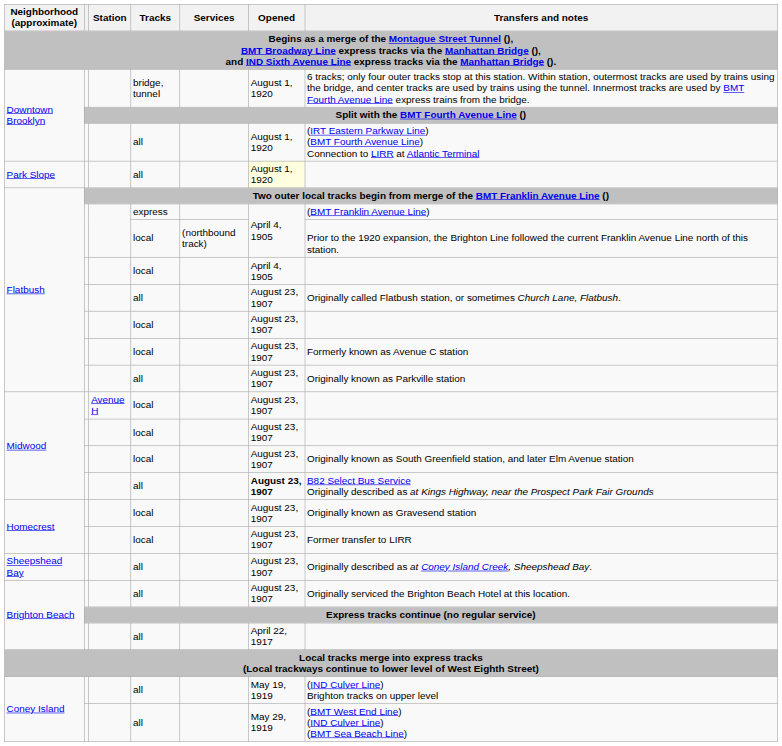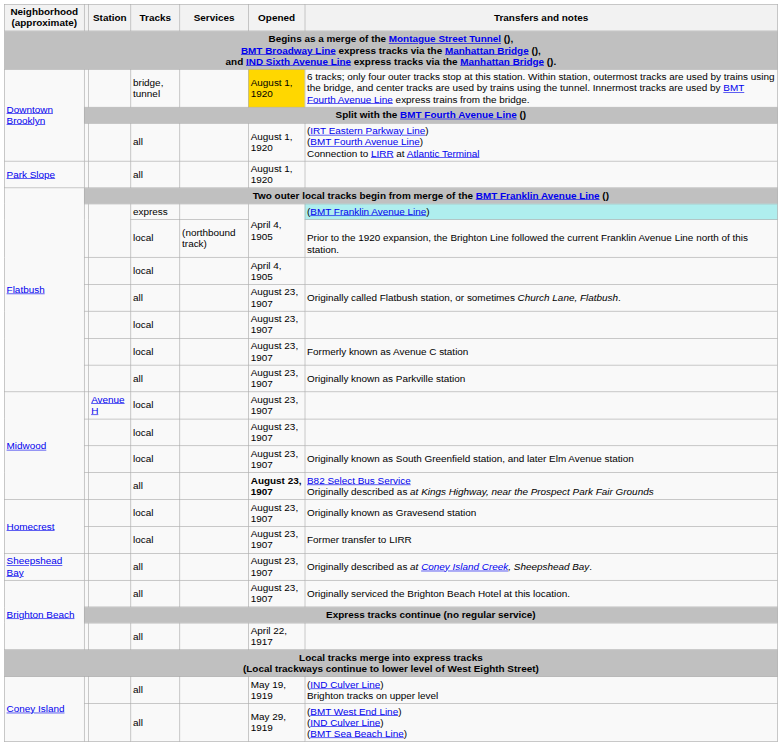Downtown Brooklyn / bridge, tunnel | column 6: no background -> gold background
Park Slope | column 6: lightyellow background -> no background
Flatbush / express | column 7: no background -> paleturquoise background
